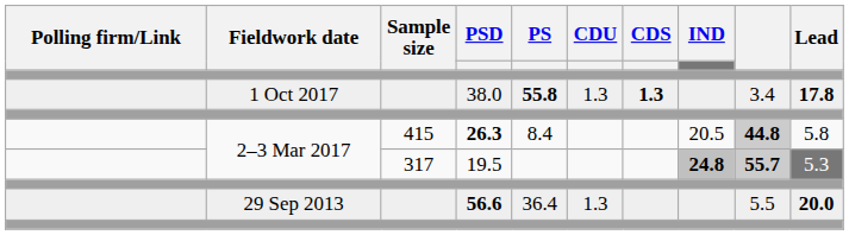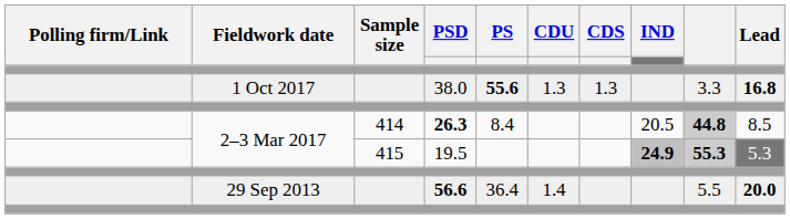38.0 | PS: 55.8 -> 55.6
38.0 | CDS: bold -> normal
38.0 | column 9: 3.4 -> 3.3
38.0 | Lead: 17.8 -> 16.8
26.3 | Sample size: 415 -> 414
26.3 | Lead: 5.8 -> 8.5
19.5 | Sample size: 317 -> 415
19.5 | IND: 24.8 -> 24.9
19.5 | column 9: 55.7 -> 55.3
56.6 | CDU: 1.3 -> 1.4
